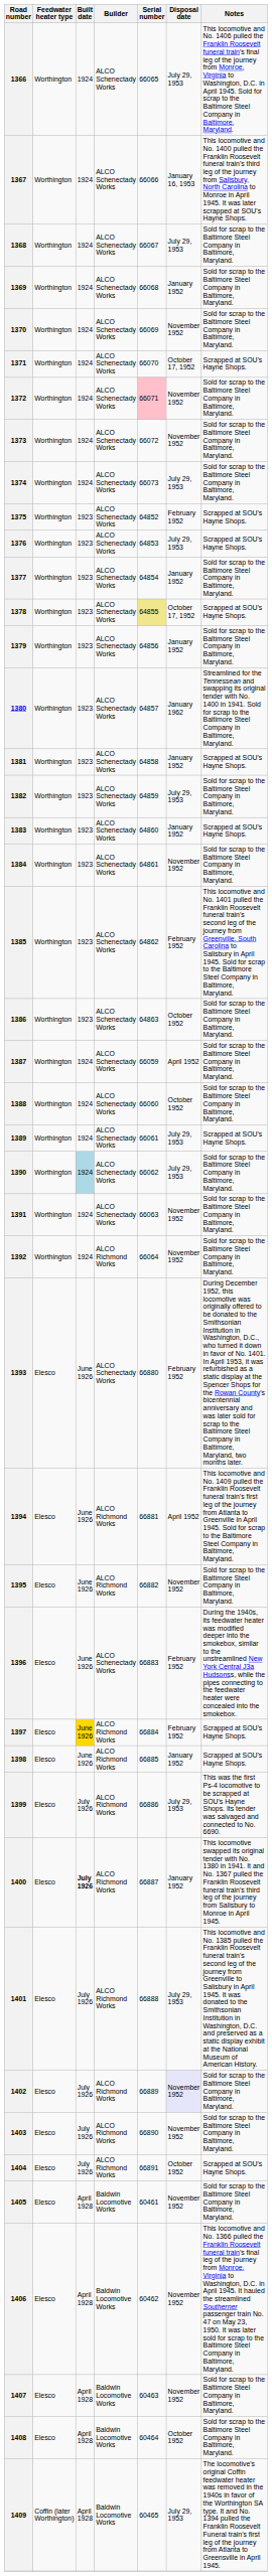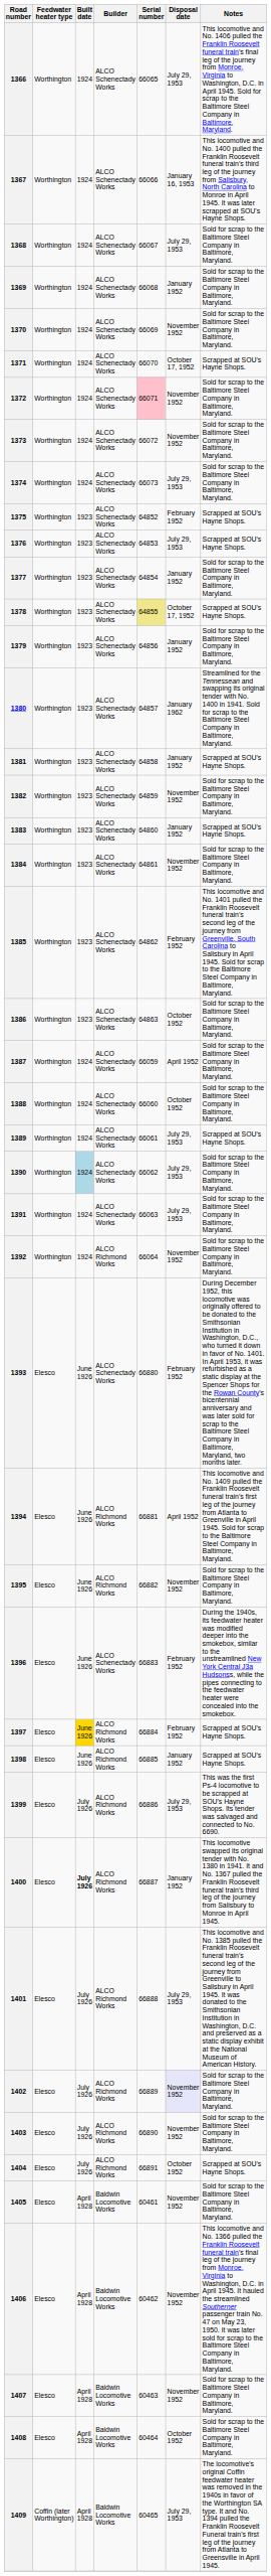1382 | Disposal date: July 29, 1953 -> November 1952
1391 | Disposal date: November 1952 -> July 29, 1953
